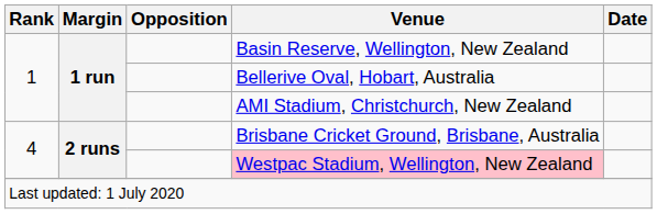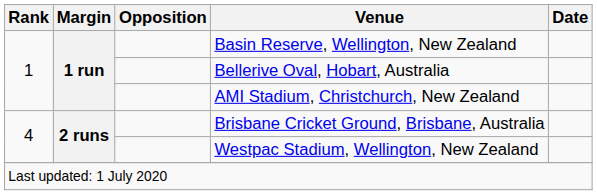Westpac Stadium, Wellington, New Zealand | Venue: pink background -> no background
